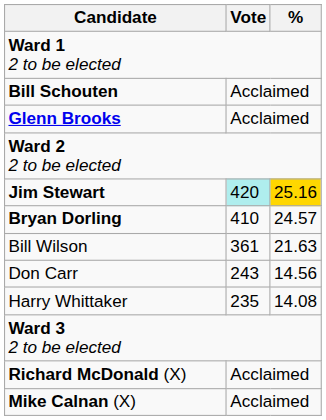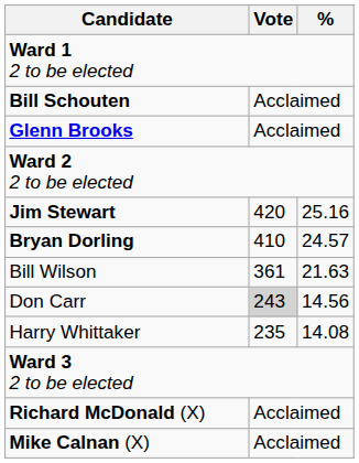Jim Stewart | Vote: paleturquoise background -> no background
Jim Stewart | %: gold background -> no background
Don Carr | Vote: no background -> lightgrey background
